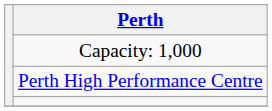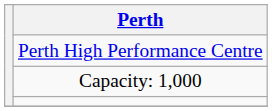row 2 | Perth: Capacity: 1,000 -> Perth High Performance Centre
row 3 | Perth: Perth High Performance Centre -> Capacity: 1,000
